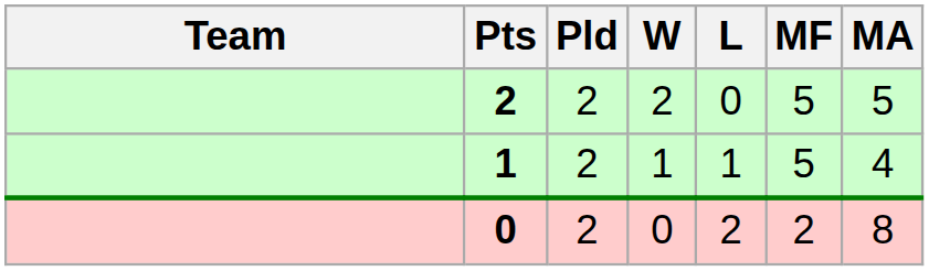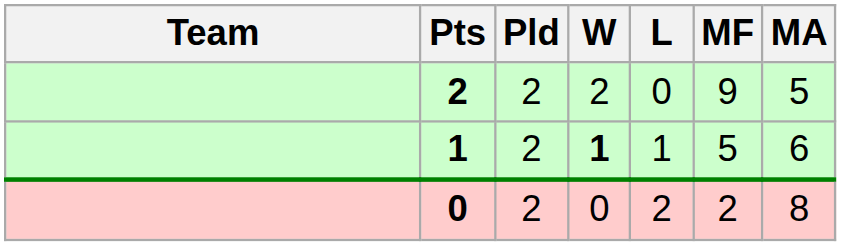row 2 | MF: 5 -> 9
row 3 | W: normal -> bold
row 3 | MA: 4 -> 6
